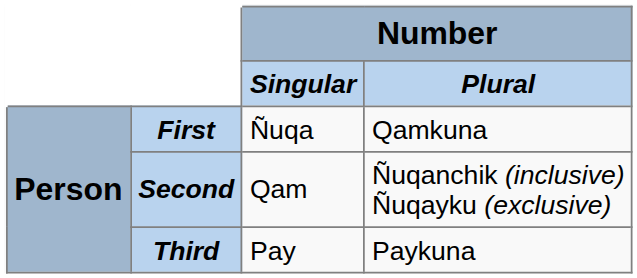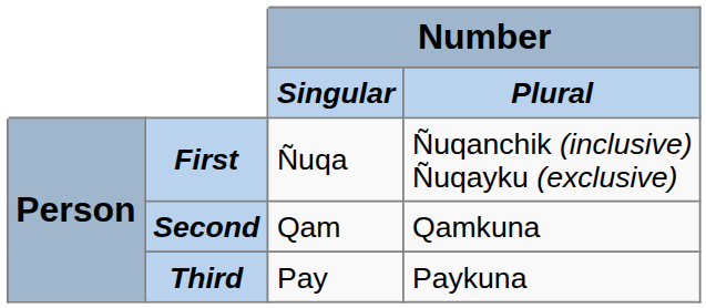First | column 4: Qamkuna -> Ñuqanchik (inclusive) Ñuqayku (exclusive)
Second | column 4: Ñuqanchik (inclusive) Ñuqayku (exclusive) -> Qamkuna
